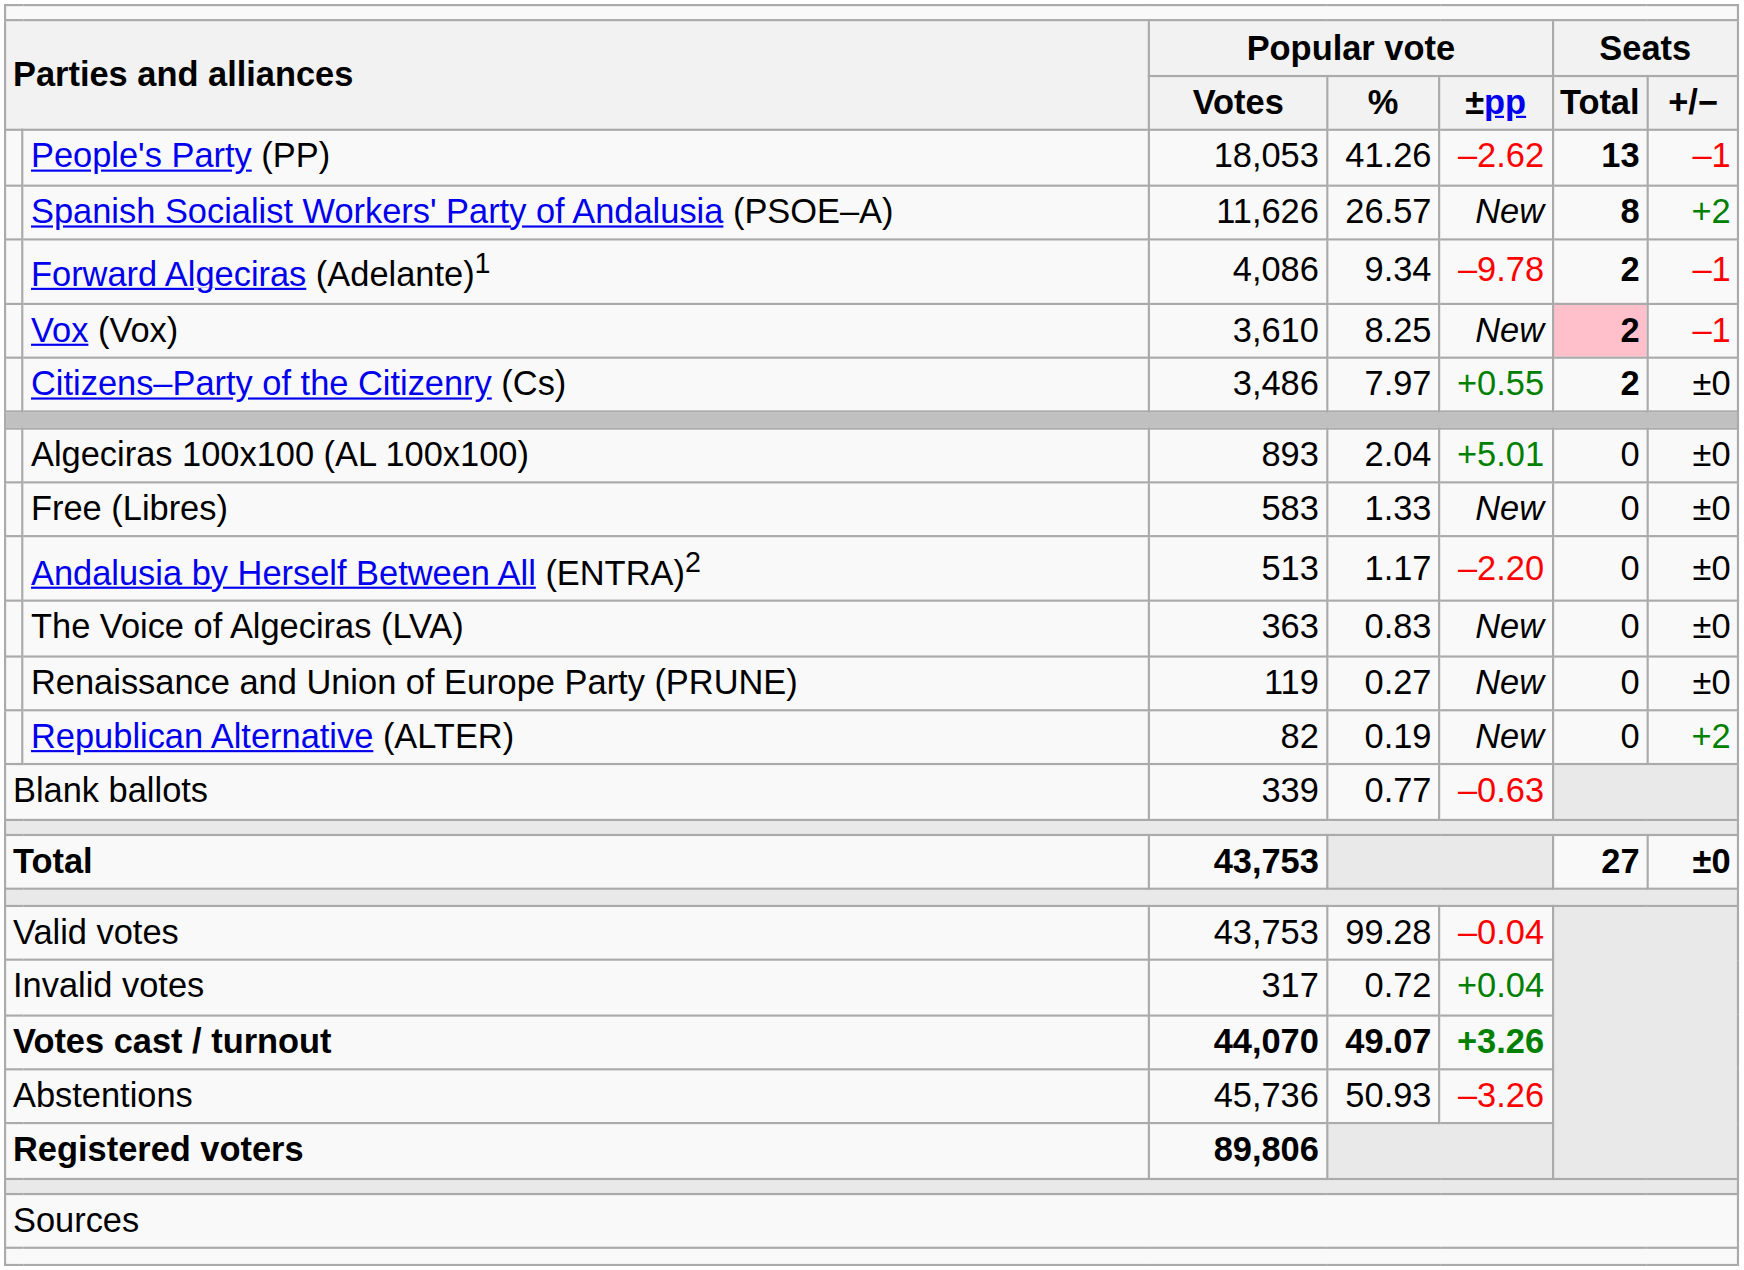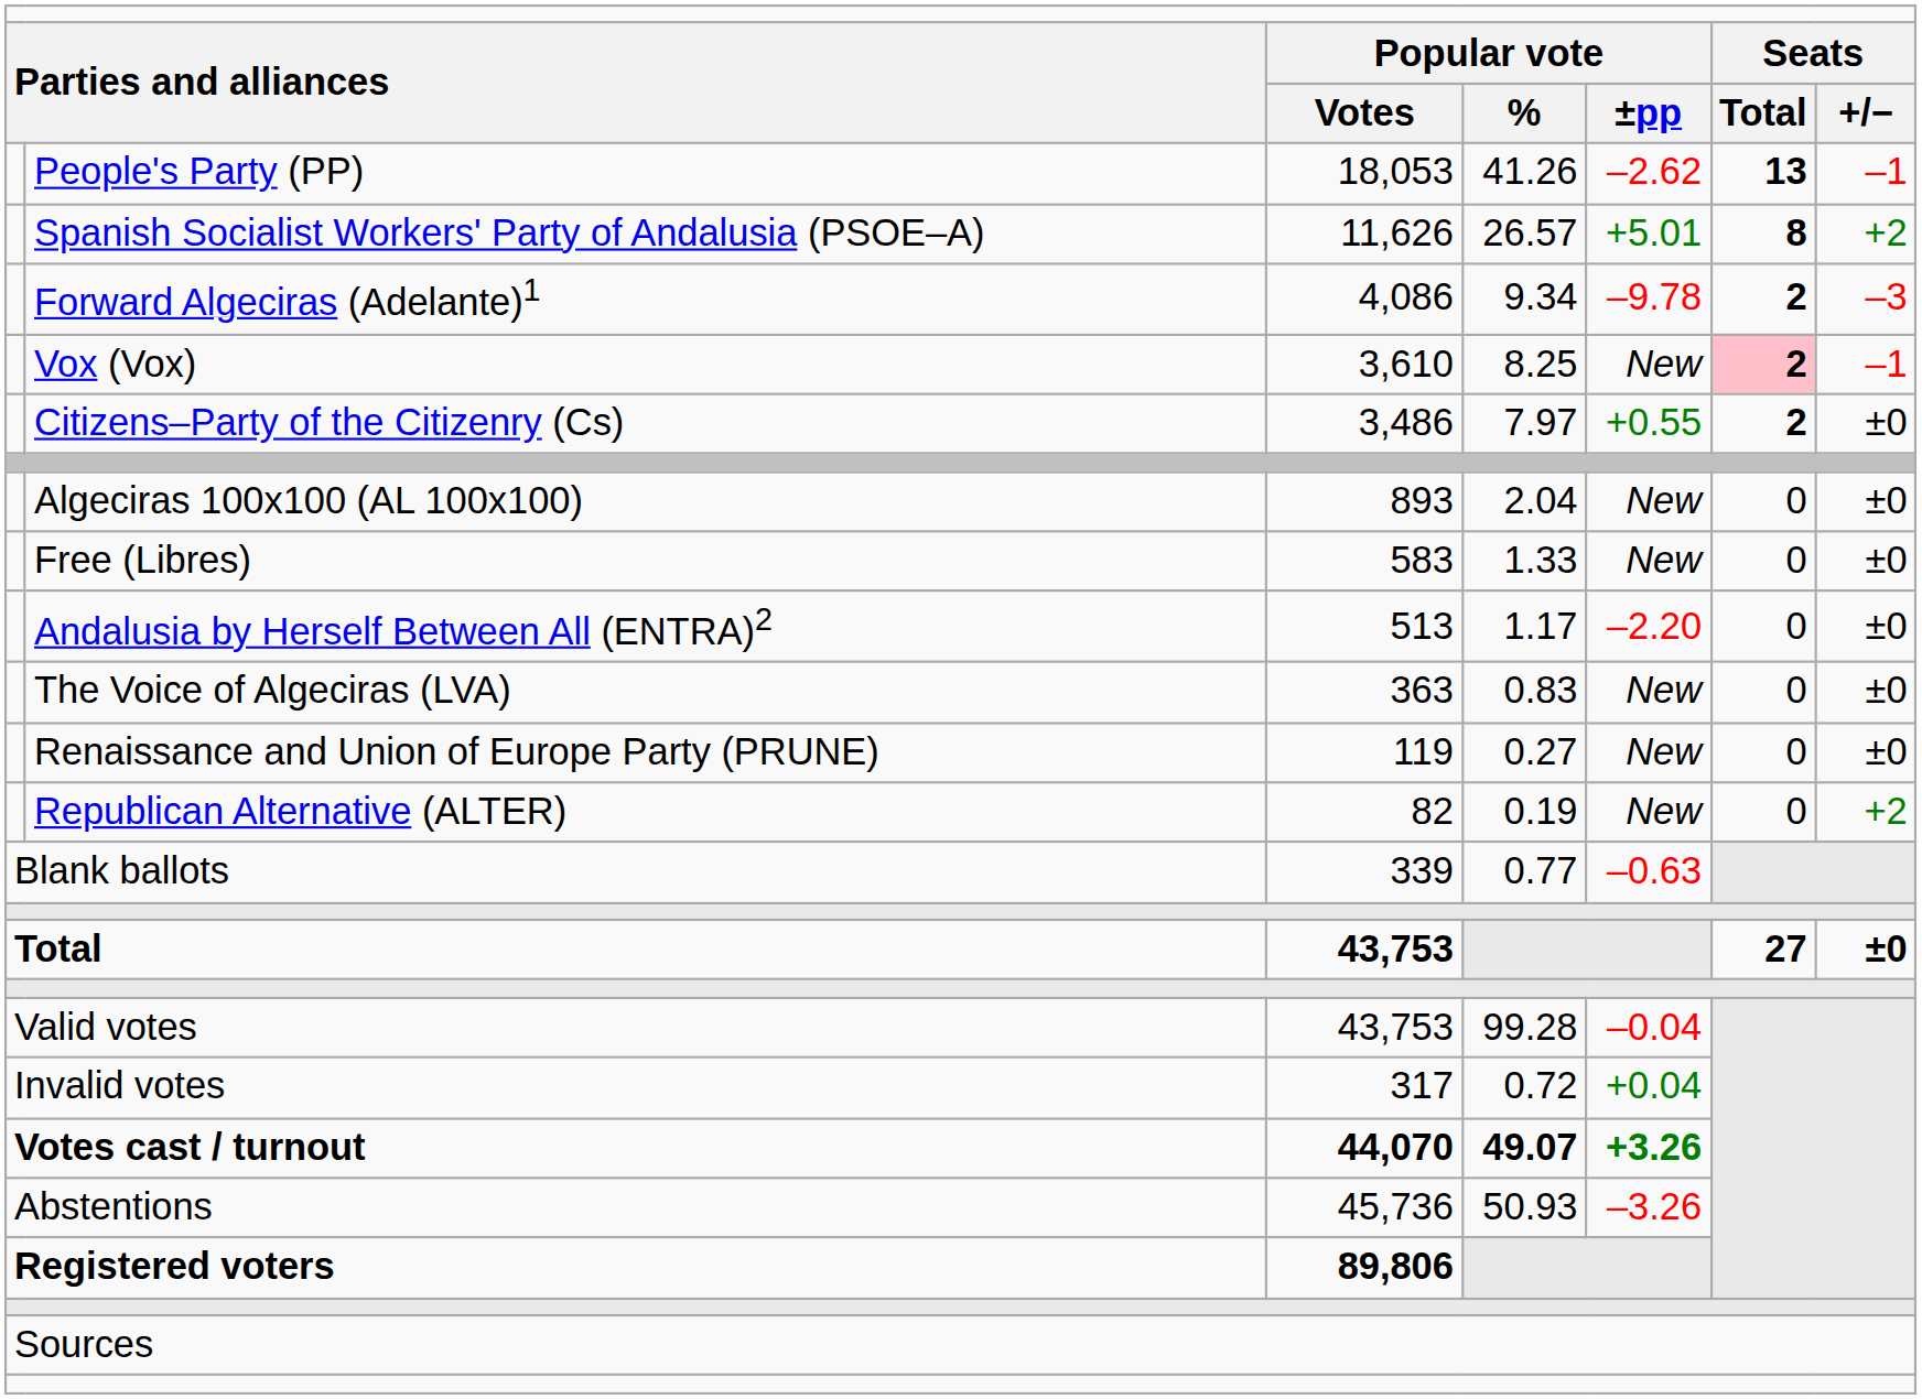Spanish Socialist Workers' Party of Andalusia (PSOE–A) | column 5: New -> +5.01
Forward Algeciras (Adelante)1 | column 7: –1 -> –3
Algeciras 100x100 (AL 100x100) | column 5: +5.01 -> New
